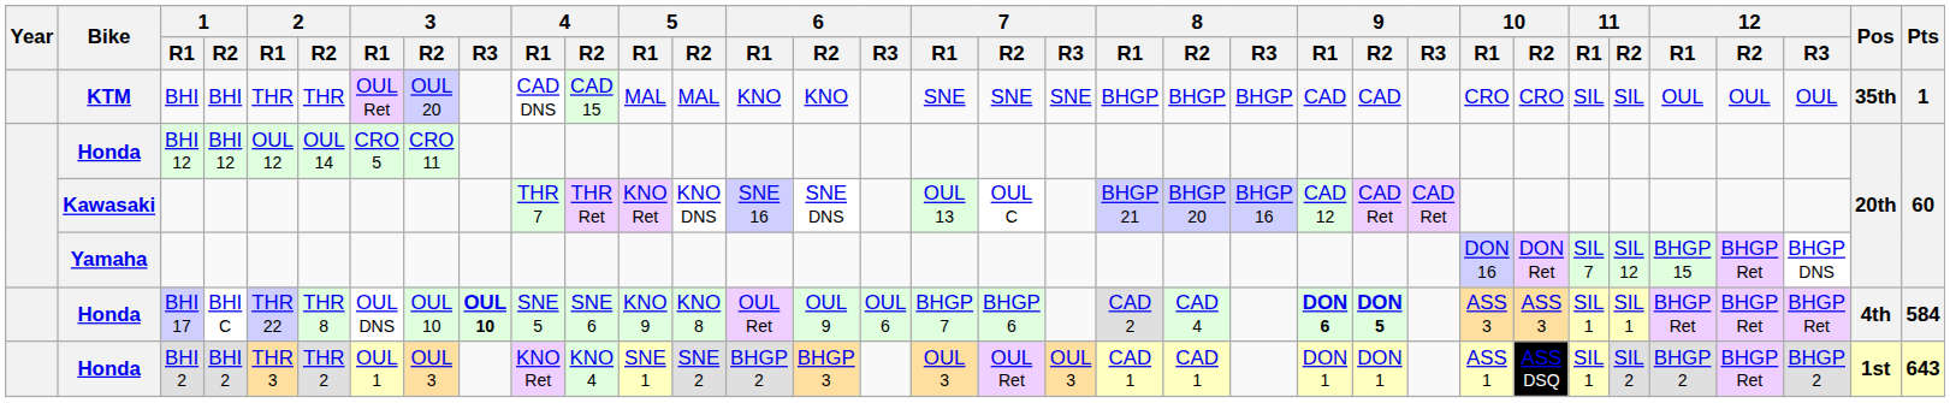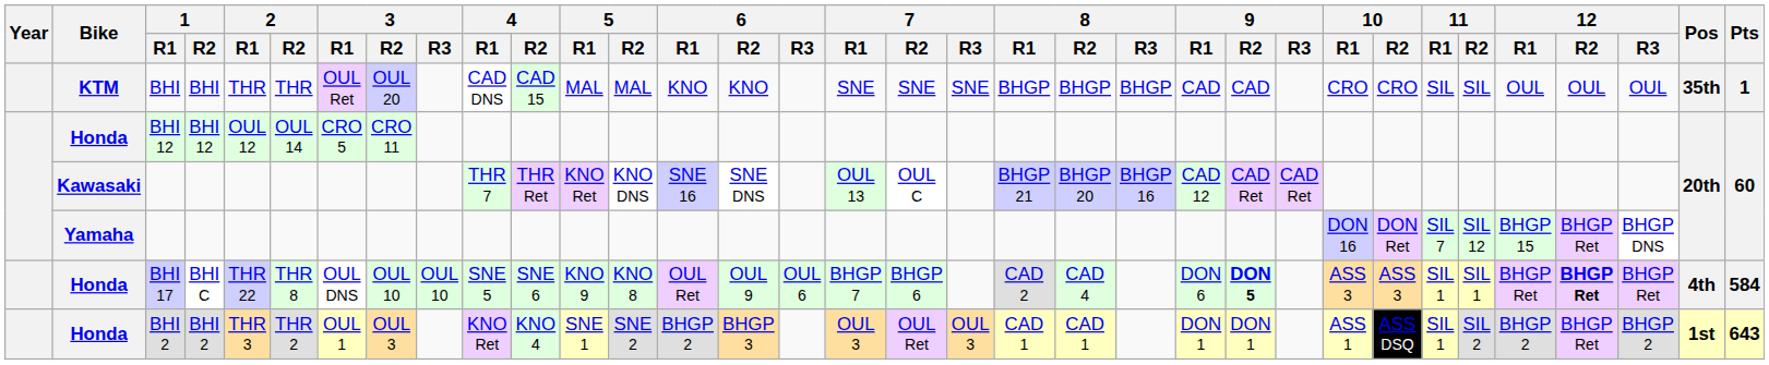BHI 17 | 3 / R3: bold -> normal
BHI 17 | 9 / R1: bold -> normal
BHI 17 | 12 / R2: normal -> bold
